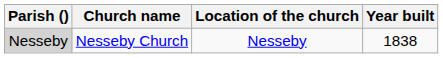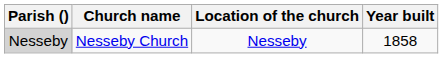row 2 | Year built: 1838 -> 1858
